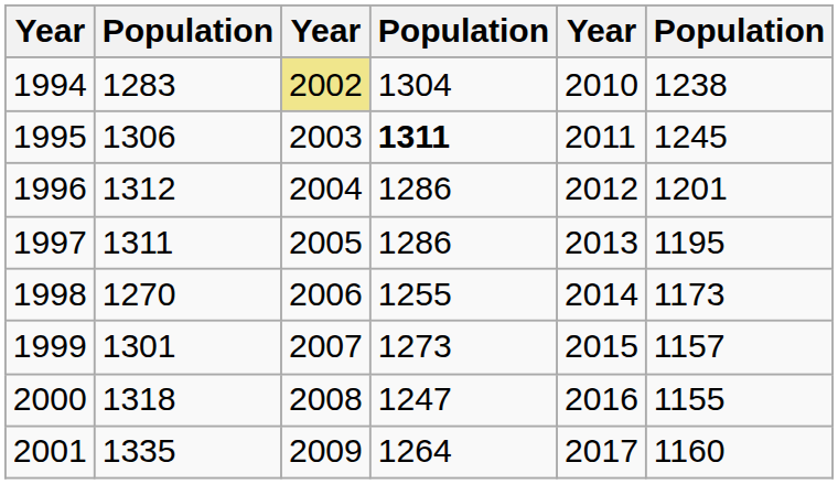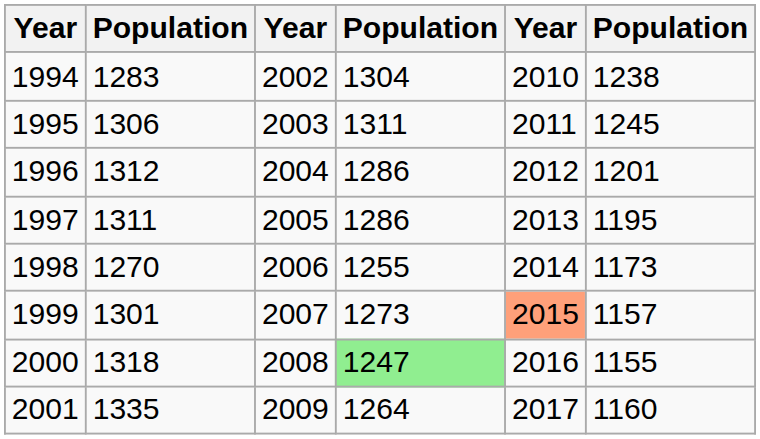1994 | column 3: khaki background -> no background
1995 | column 4: bold -> normal
1999 | column 5: no background -> lightsalmon background
2000 | column 4: no background -> lightgreen background
